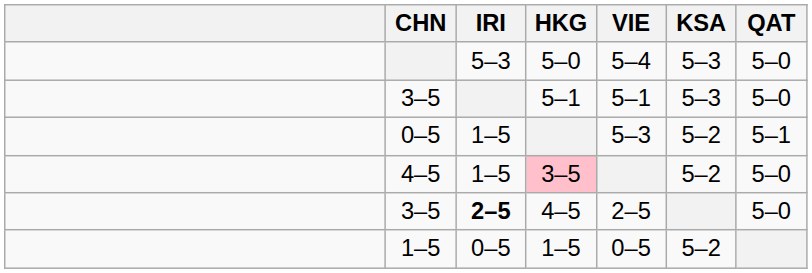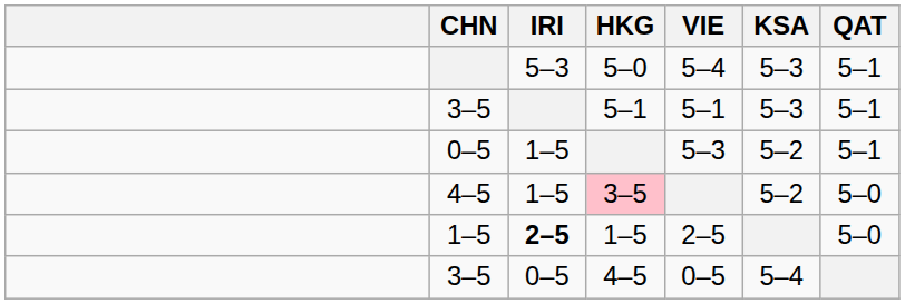row 2 | QAT: 5–0 -> 5–1
row 3 | QAT: 5–0 -> 5–1
row 6 | CHN: 3–5 -> 1–5
row 6 | HKG: 4–5 -> 1–5
row 7 | CHN: 1–5 -> 3–5
row 7 | HKG: 1–5 -> 4–5
row 7 | KSA: 5–2 -> 5–4
